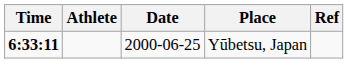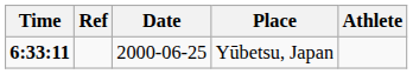columns swapped: Athlete <-> Ref
